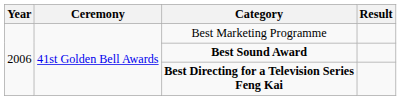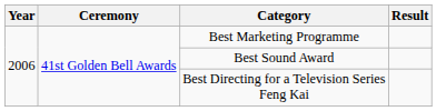Best Sound Award | Category: bold -> normal
Best Directing for a Television Series Feng Kai | Category: bold -> normal
